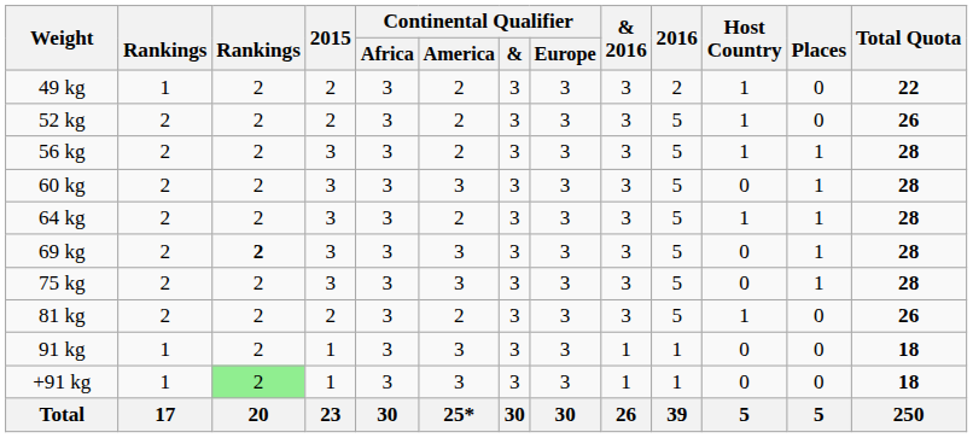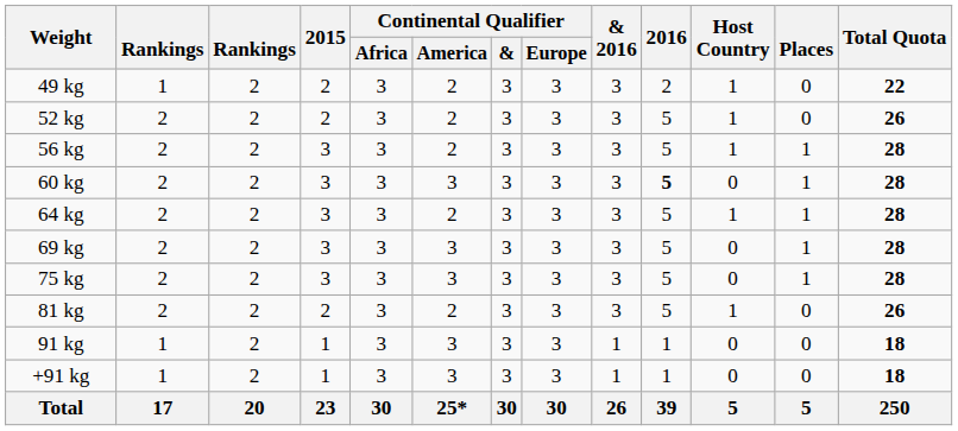60 kg | 2016: normal -> bold
69 kg | column 3: bold -> normal
+91 kg | column 3: lightgreen background -> no background
